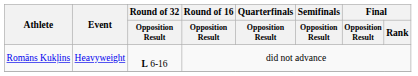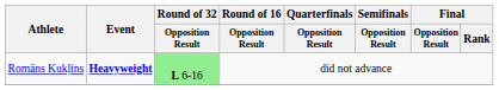Romāns Kukļins | Event: normal -> bold
Romāns Kukļins | Round of 32 / Opposition Result: no background -> lightgreen background
